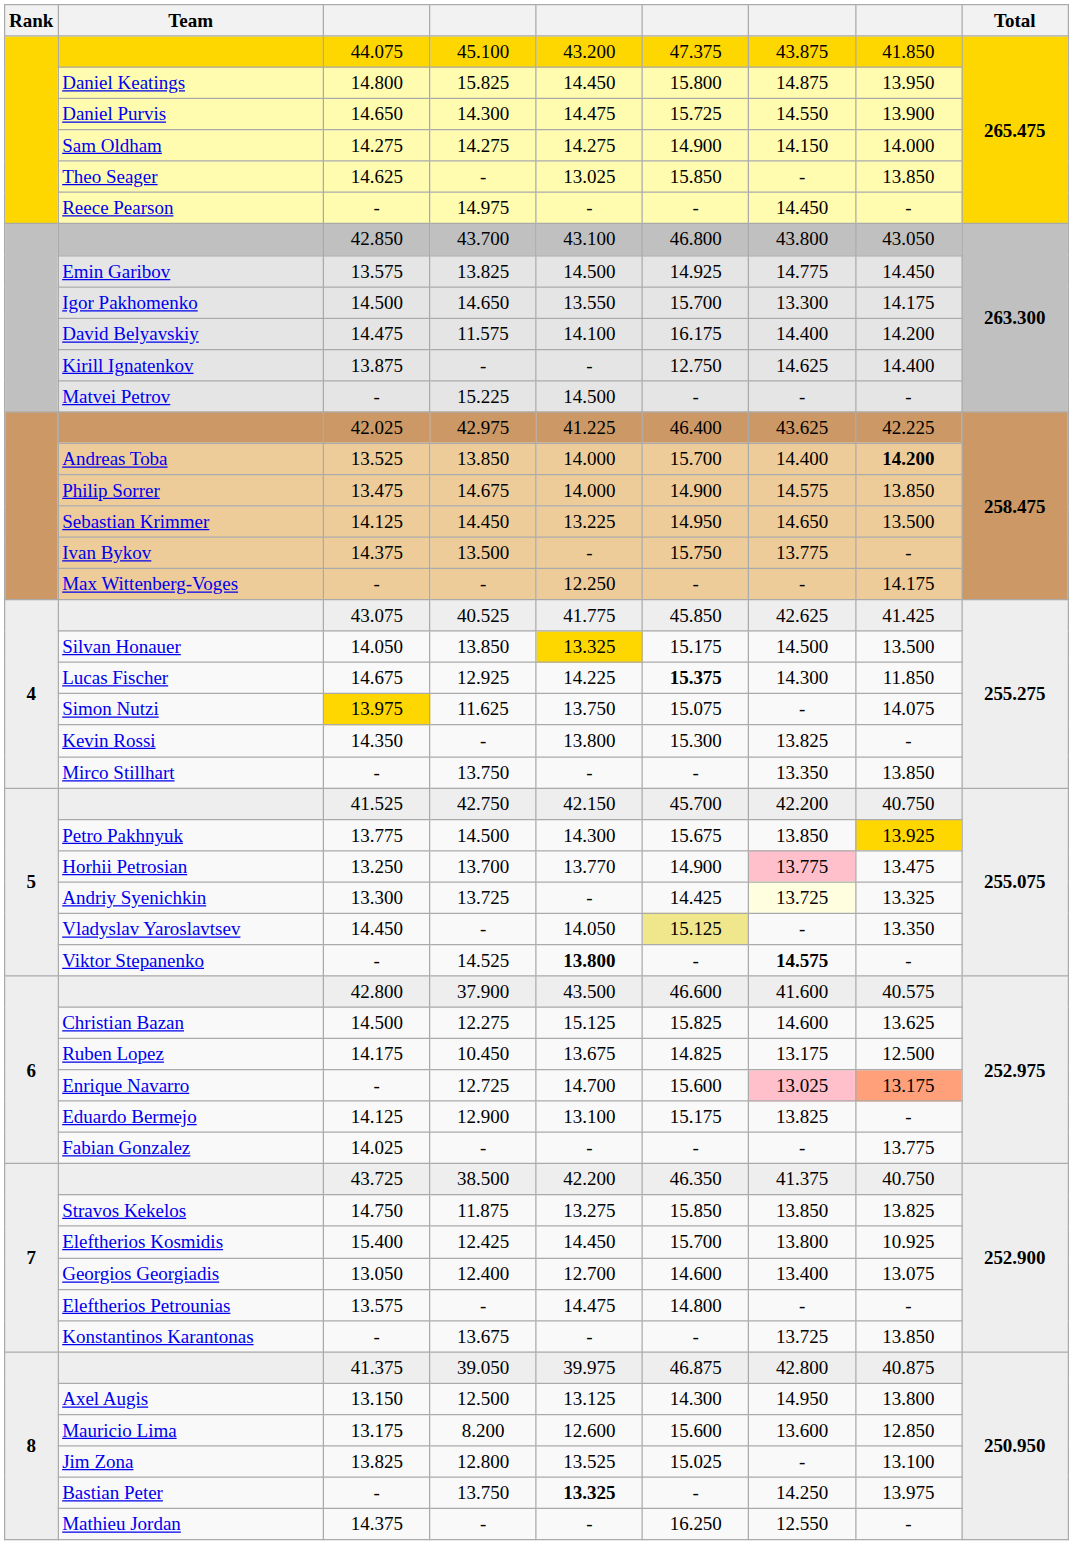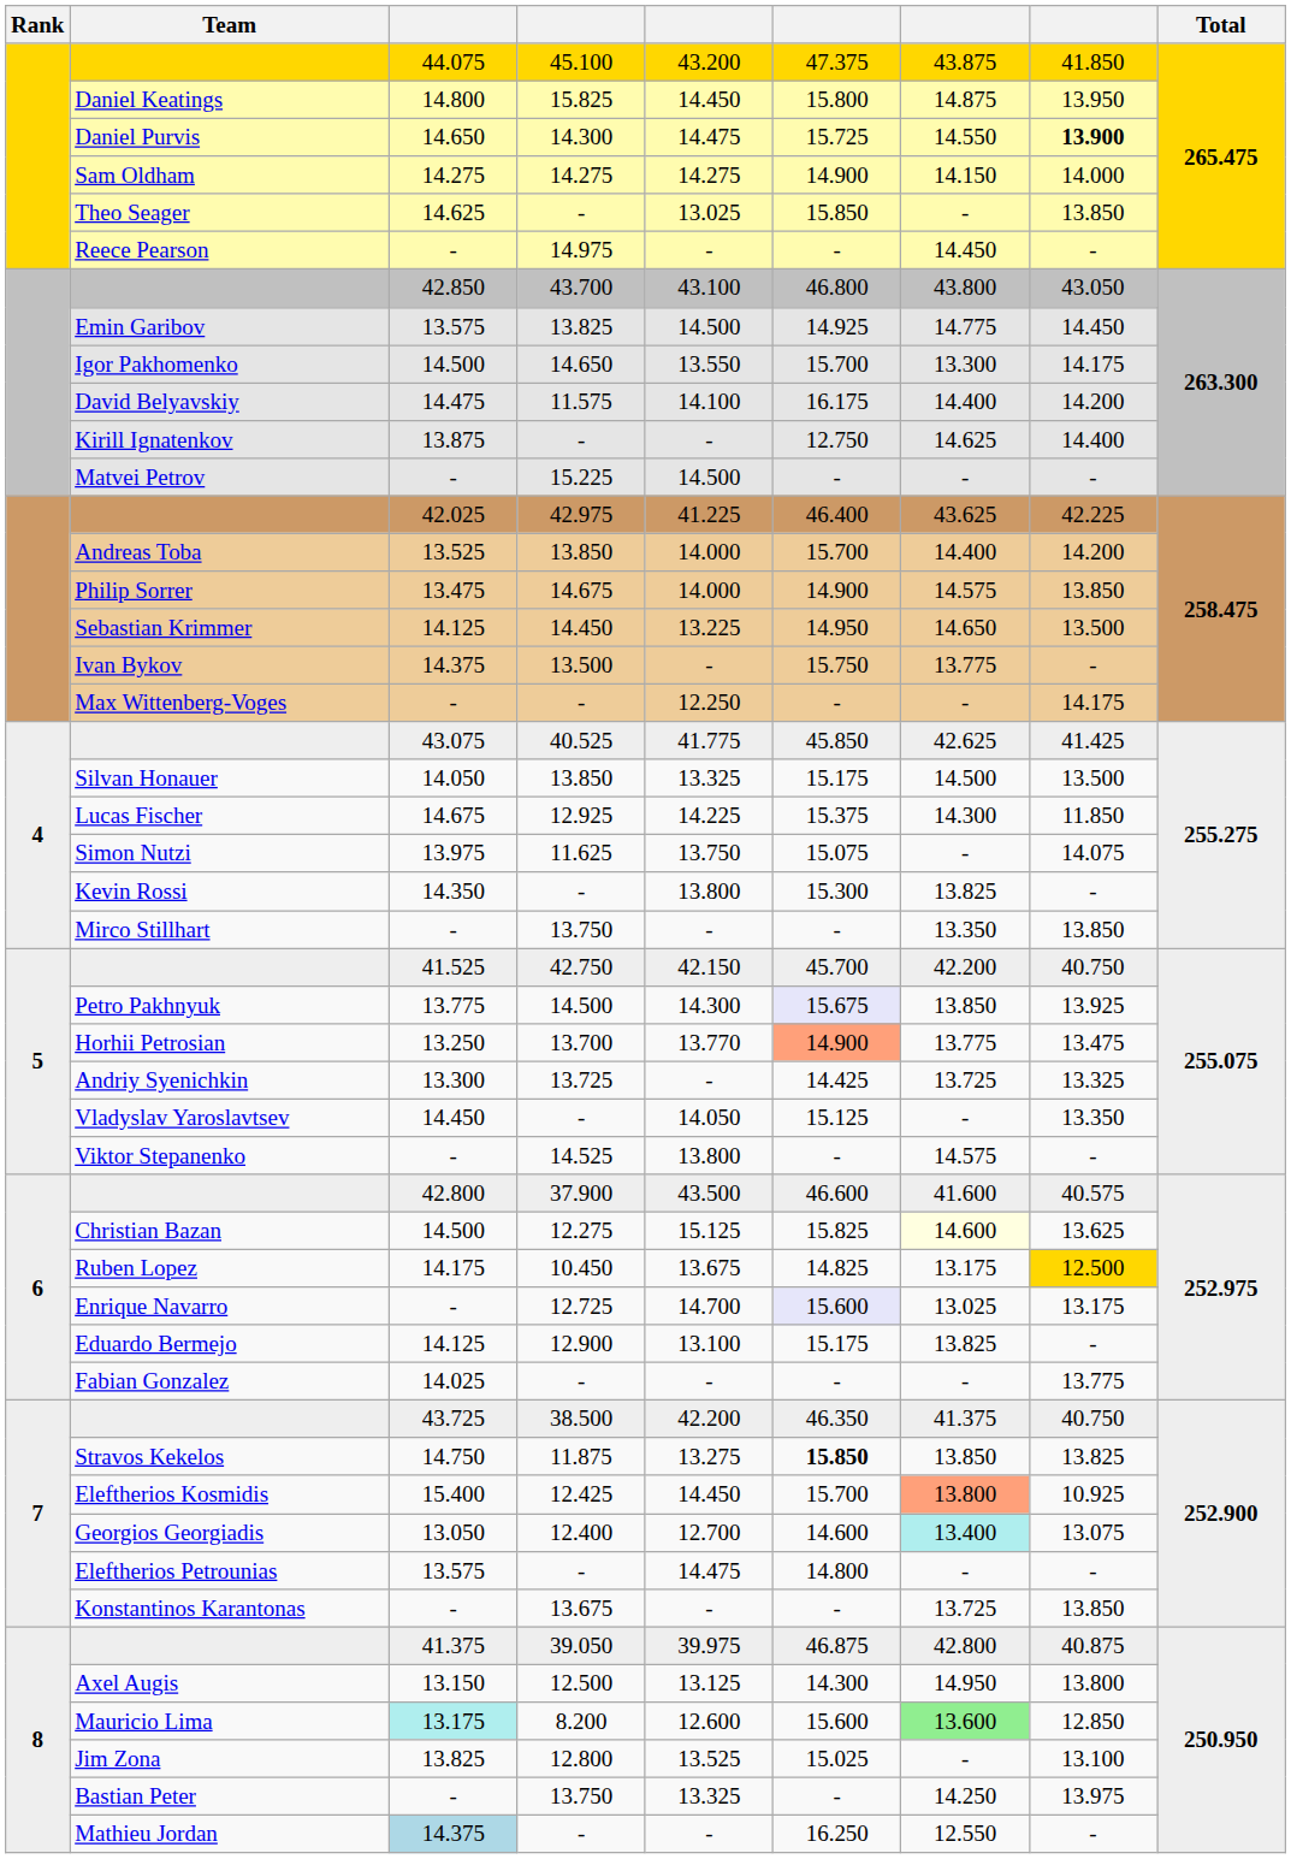Daniel Purvis | column 8: normal -> bold
Andreas Toba | column 8: bold -> normal
Silvan Honauer | column 5: gold background -> no background
Lucas Fischer | column 6: bold -> normal
Simon Nutzi | column 3: gold background -> no background
Petro Pakhnyuk | column 6: no background -> lavender background
Petro Pakhnyuk | column 8: gold background -> no background
Horhii Petrosian | column 6: no background -> lightsalmon background
Horhii Petrosian | column 7: pink background -> no background
Andriy Syenichkin | column 7: lightyellow background -> no background
Vladyslav Yaroslavtsev | column 6: khaki background -> no background
Viktor Stepanenko | column 5: bold -> normal
Viktor Stepanenko | column 7: bold -> normal
Christian Bazan | column 7: no background -> lightyellow background
Ruben Lopez | column 8: no background -> gold background
Enrique Navarro | column 6: no background -> lavender background
Enrique Navarro | column 7: pink background -> no background
Enrique Navarro | column 8: lightsalmon background -> no background
Stravos Kekelos | column 6: normal -> bold
Eleftherios Kosmidis | column 7: no background -> lightsalmon background
Georgios Georgiadis | column 7: no background -> paleturquoise background
Mauricio Lima | column 3: no background -> paleturquoise background
Mauricio Lima | column 7: no background -> lightgreen background
Bastian Peter | column 5: bold -> normal
Mathieu Jordan | column 3: no background -> lightblue background
